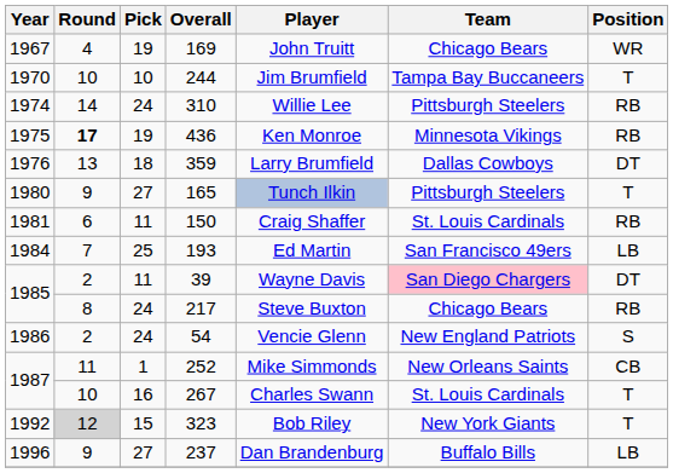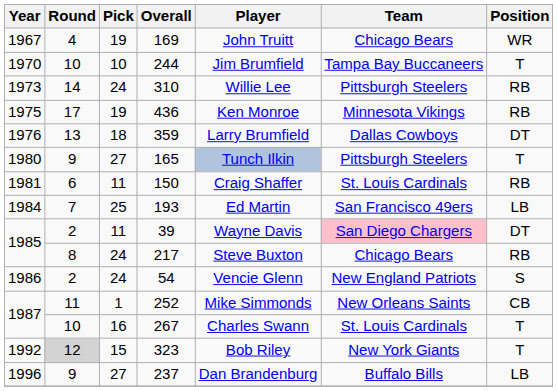310 | Year: 1974 -> 1973
436 | Round: bold -> normal
